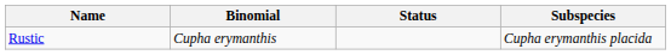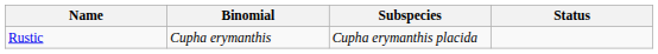columns swapped: Subspecies <-> Status
